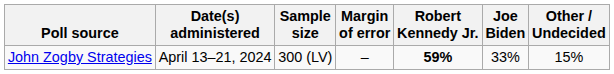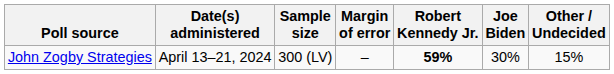John Zogby Strategies | Joe Biden: 33% -> 30%
